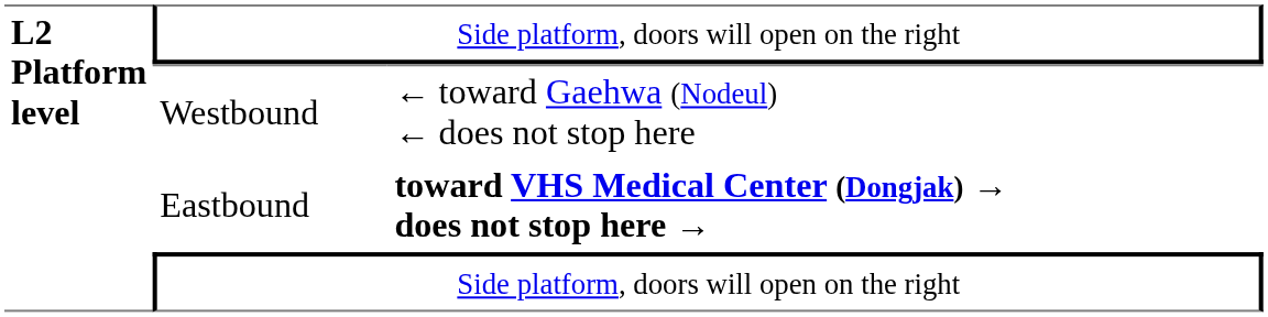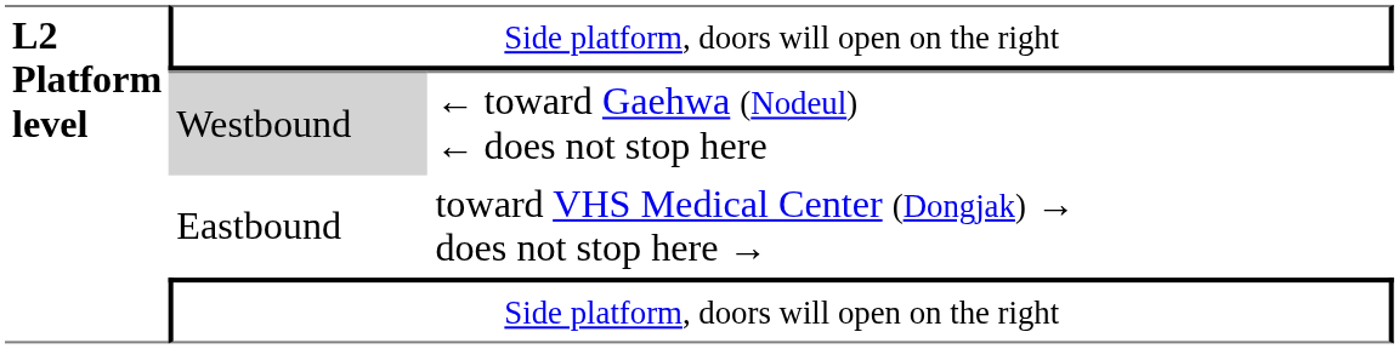Westbound | column 2: no background -> lightgrey background
Eastbound | column 3: bold -> normal
